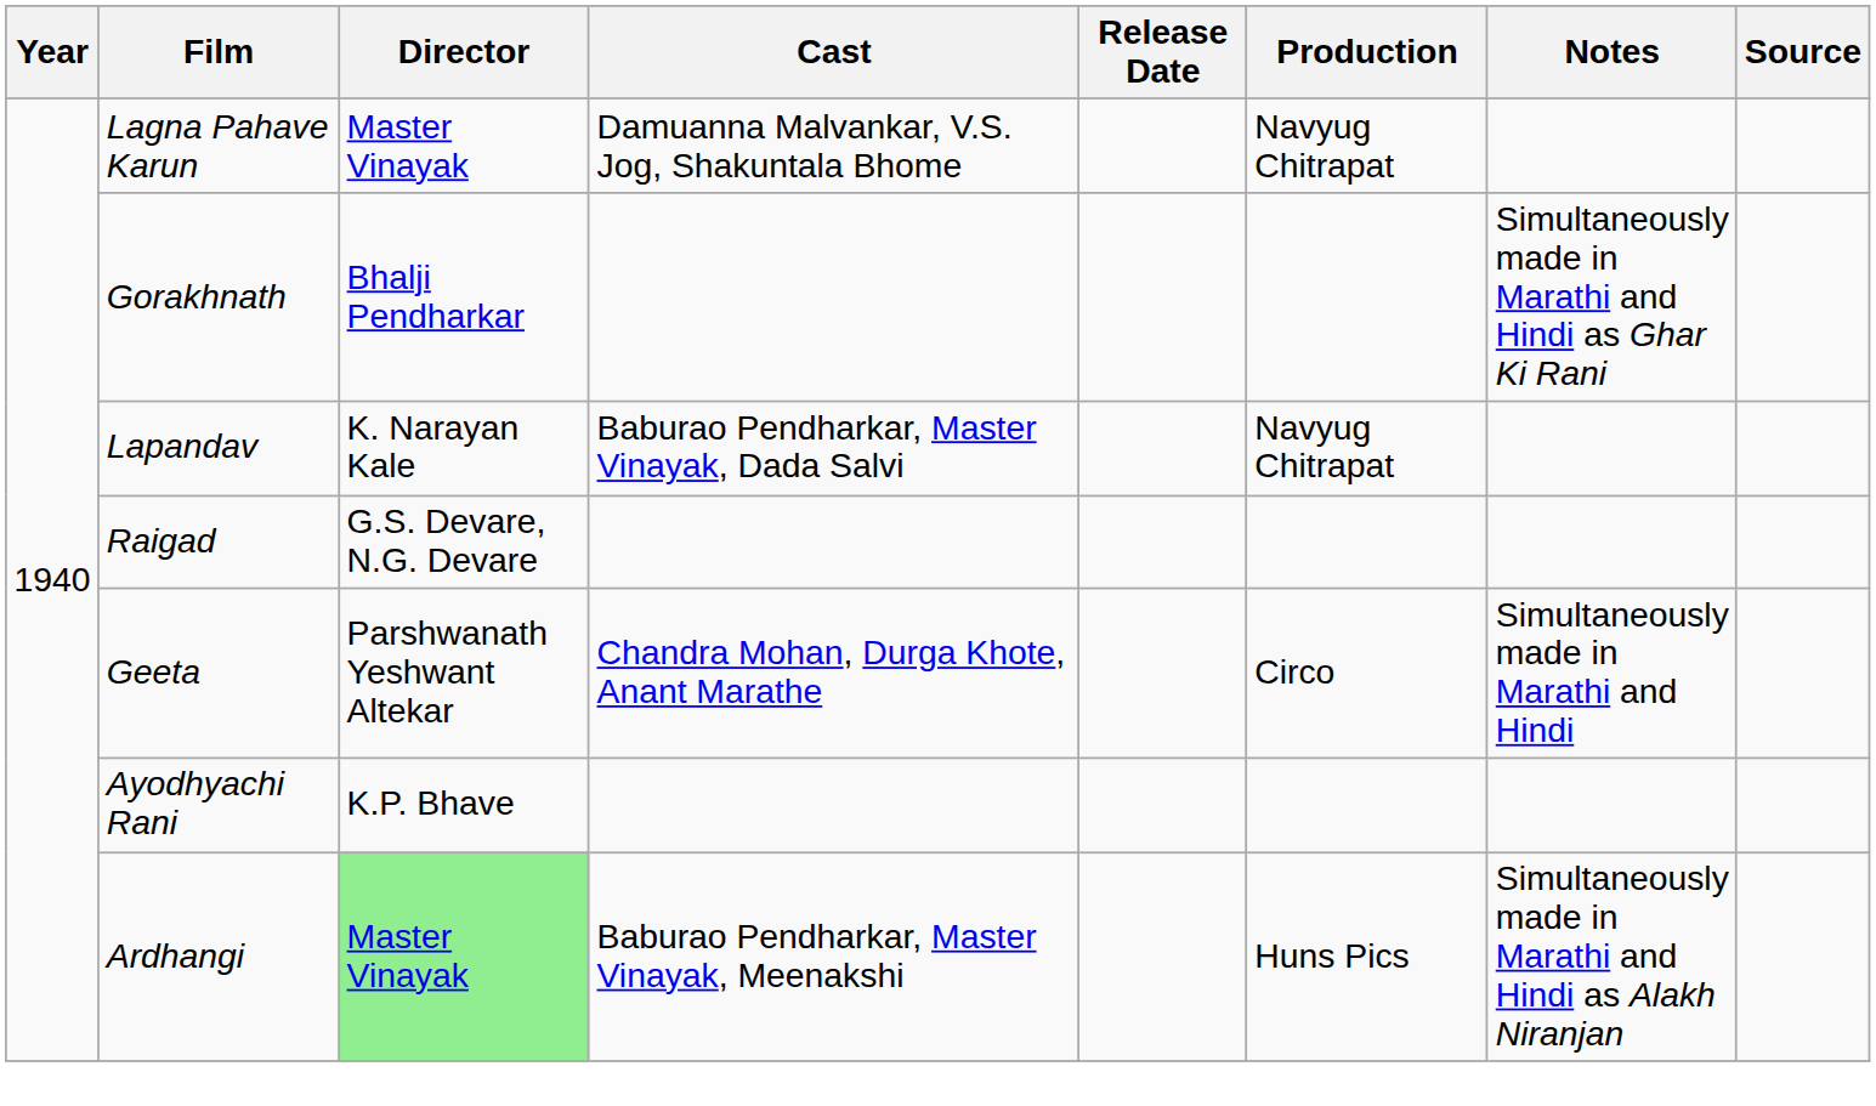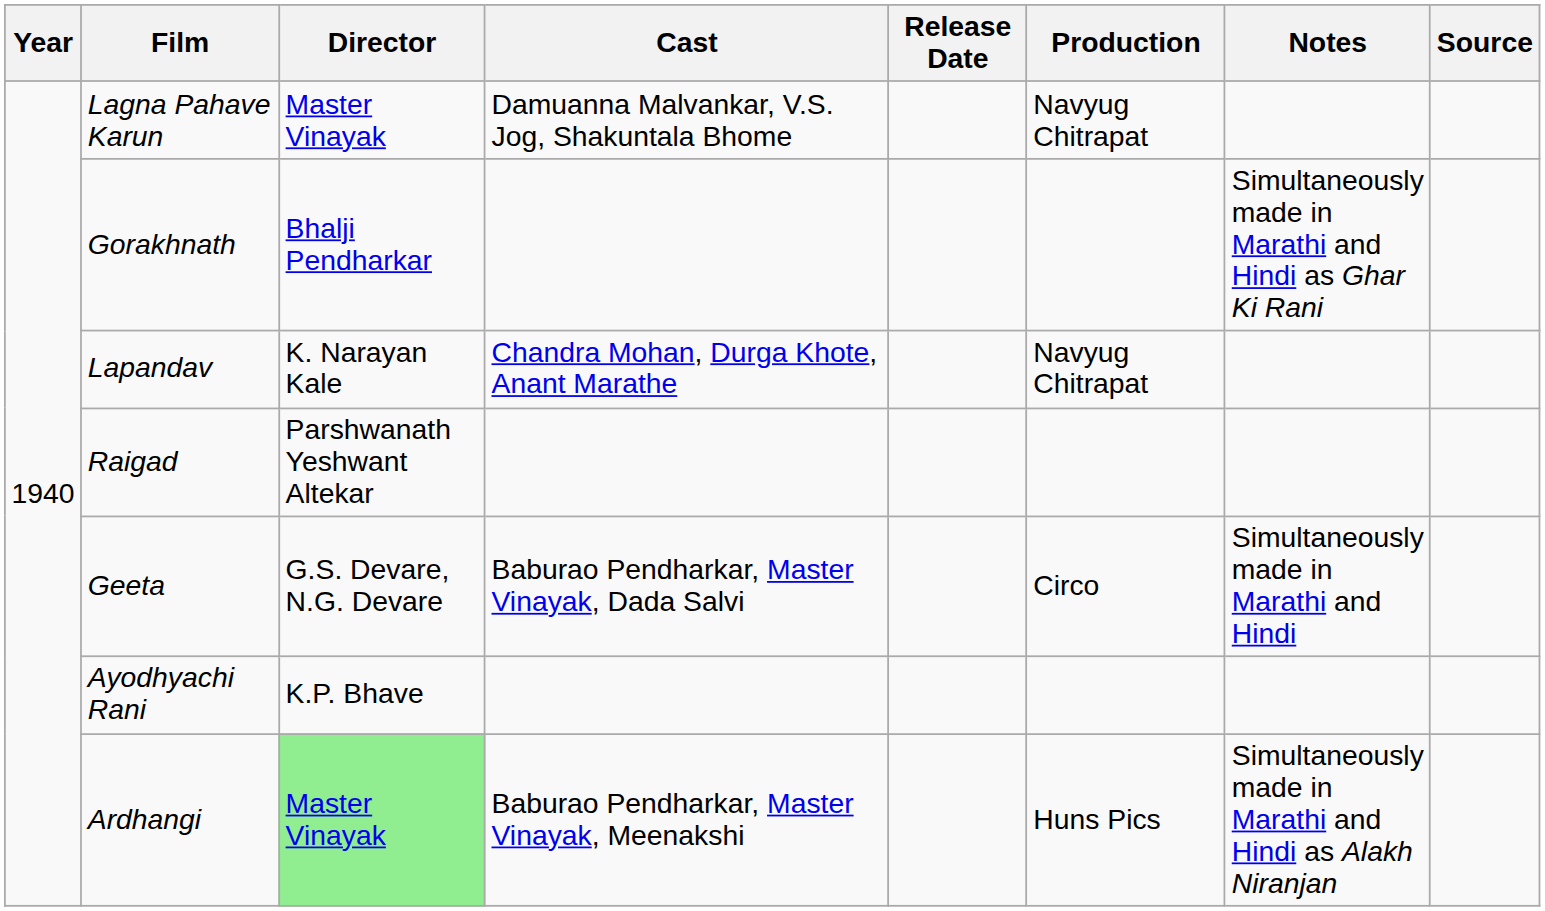Lapandav | Cast: Baburao Pendharkar, Master Vinayak, Dada Salvi -> Chandra Mohan, Durga Khote, Anant Marathe
Raigad | Director: G.S. Devare, N.G. Devare -> Parshwanath Yeshwant Altekar
Geeta | Director: Parshwanath Yeshwant Altekar -> G.S. Devare, N.G. Devare
Geeta | Cast: Chandra Mohan, Durga Khote, Anant Marathe -> Baburao Pendharkar, Master Vinayak, Dada Salvi
